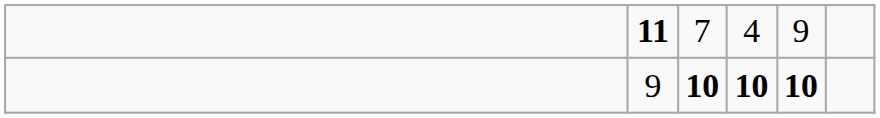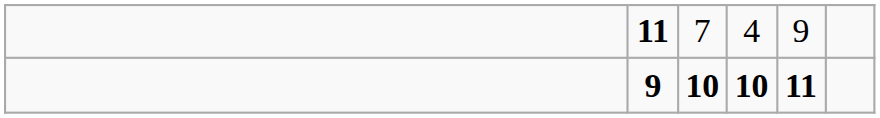row 2 | column 2: normal -> bold
row 2 | column 5: 10 -> 11
